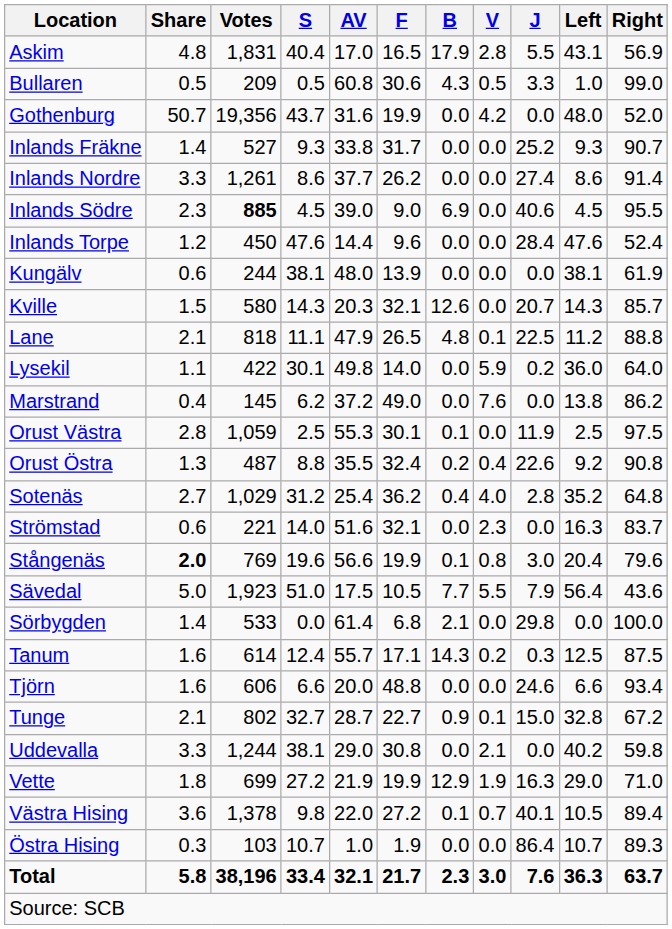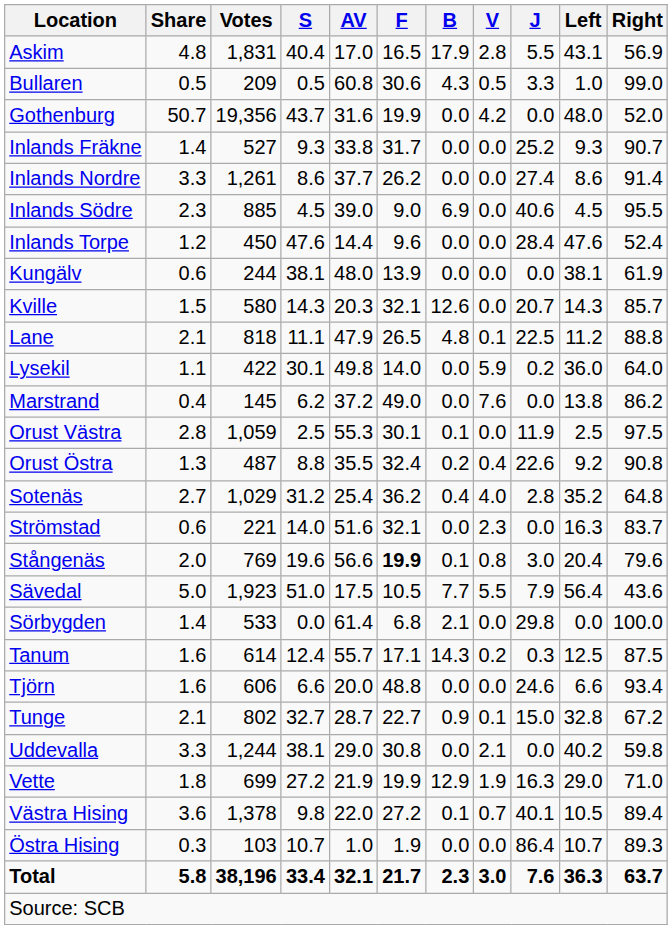Inlands Södre | Votes: bold -> normal
Stångenäs | Share: bold -> normal
Stångenäs | F: normal -> bold
